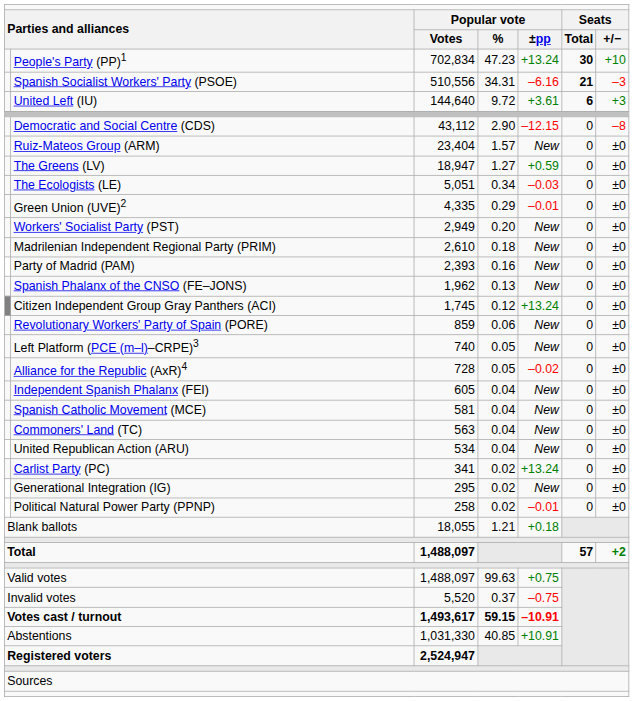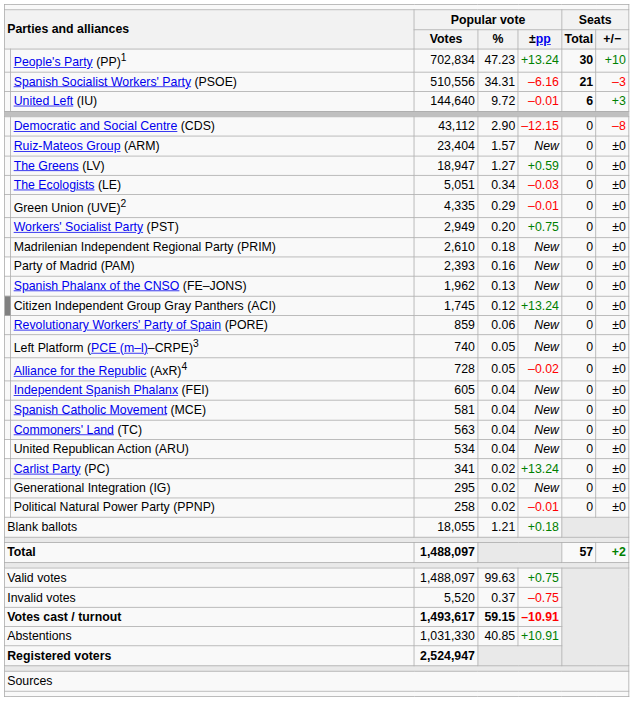United Left (IU) | column 5: +3.61 -> –0.01
Workers' Socialist Party (PST) | column 5: New -> +0.75
